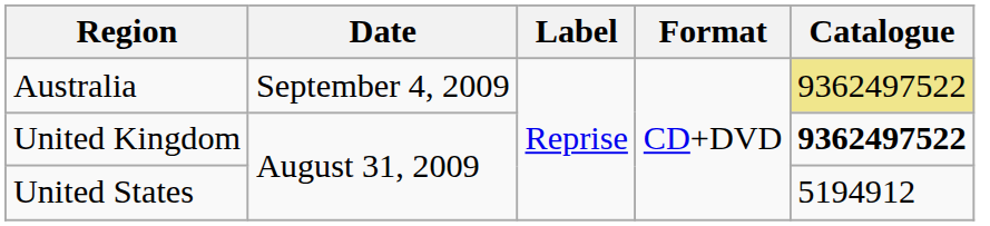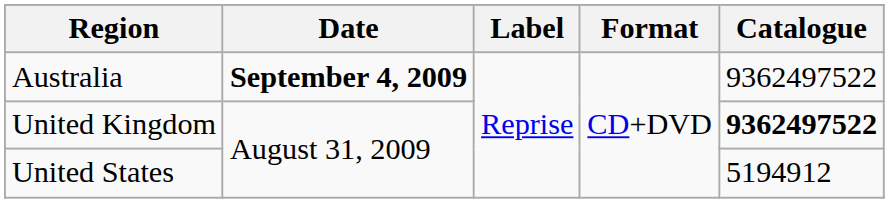Australia | Date: normal -> bold
Australia | Catalogue: khaki background -> no background
